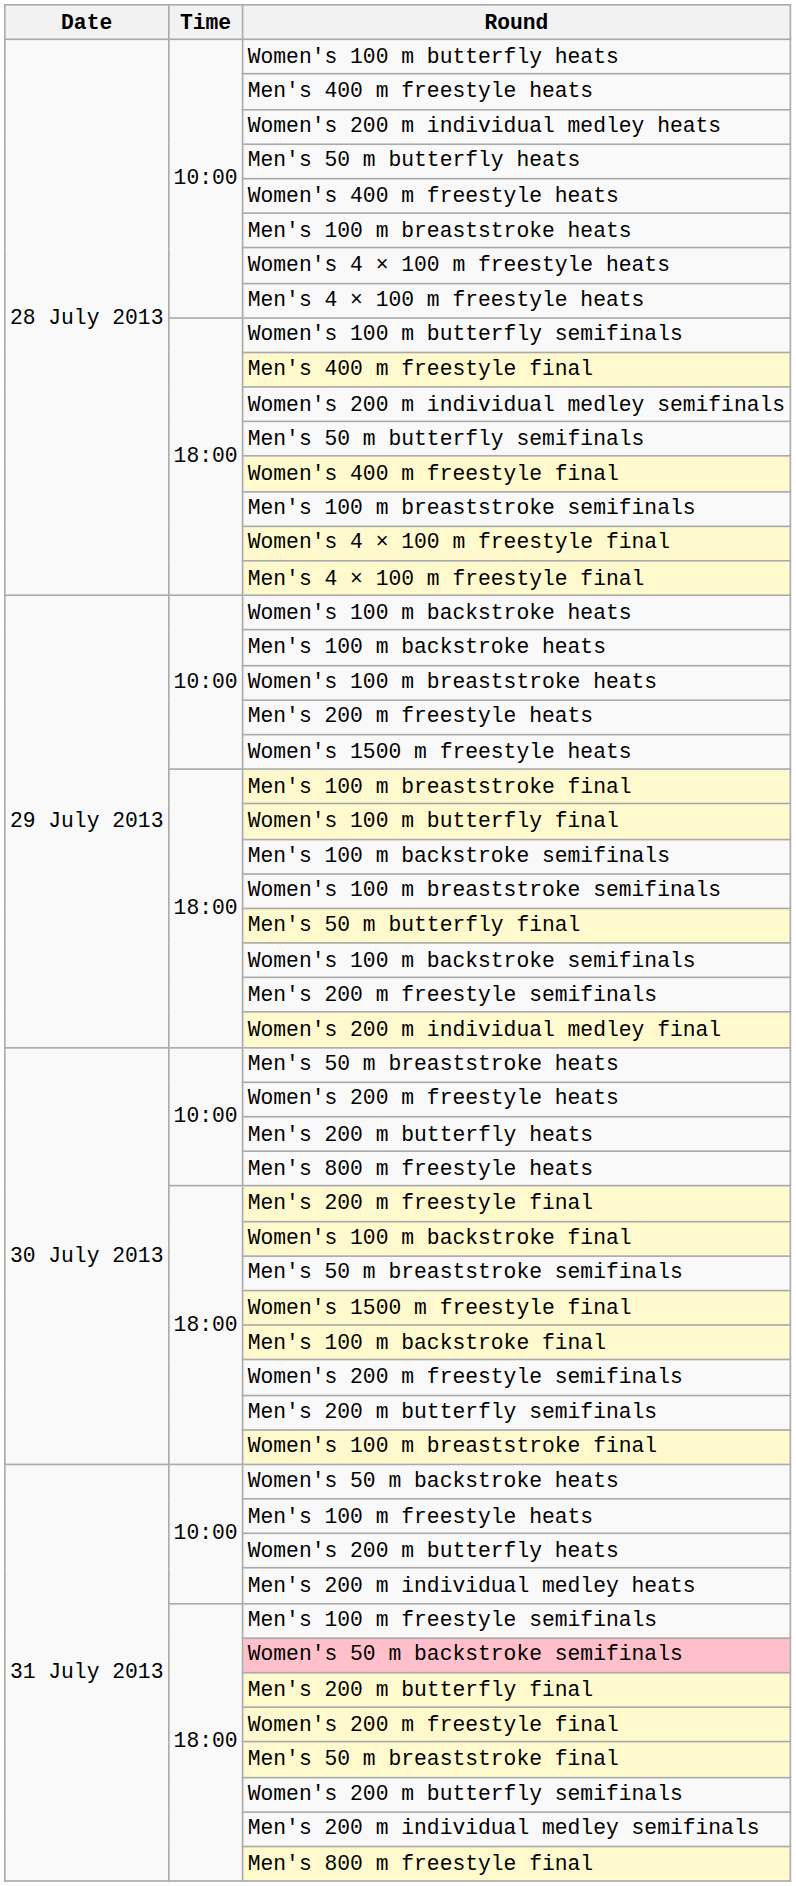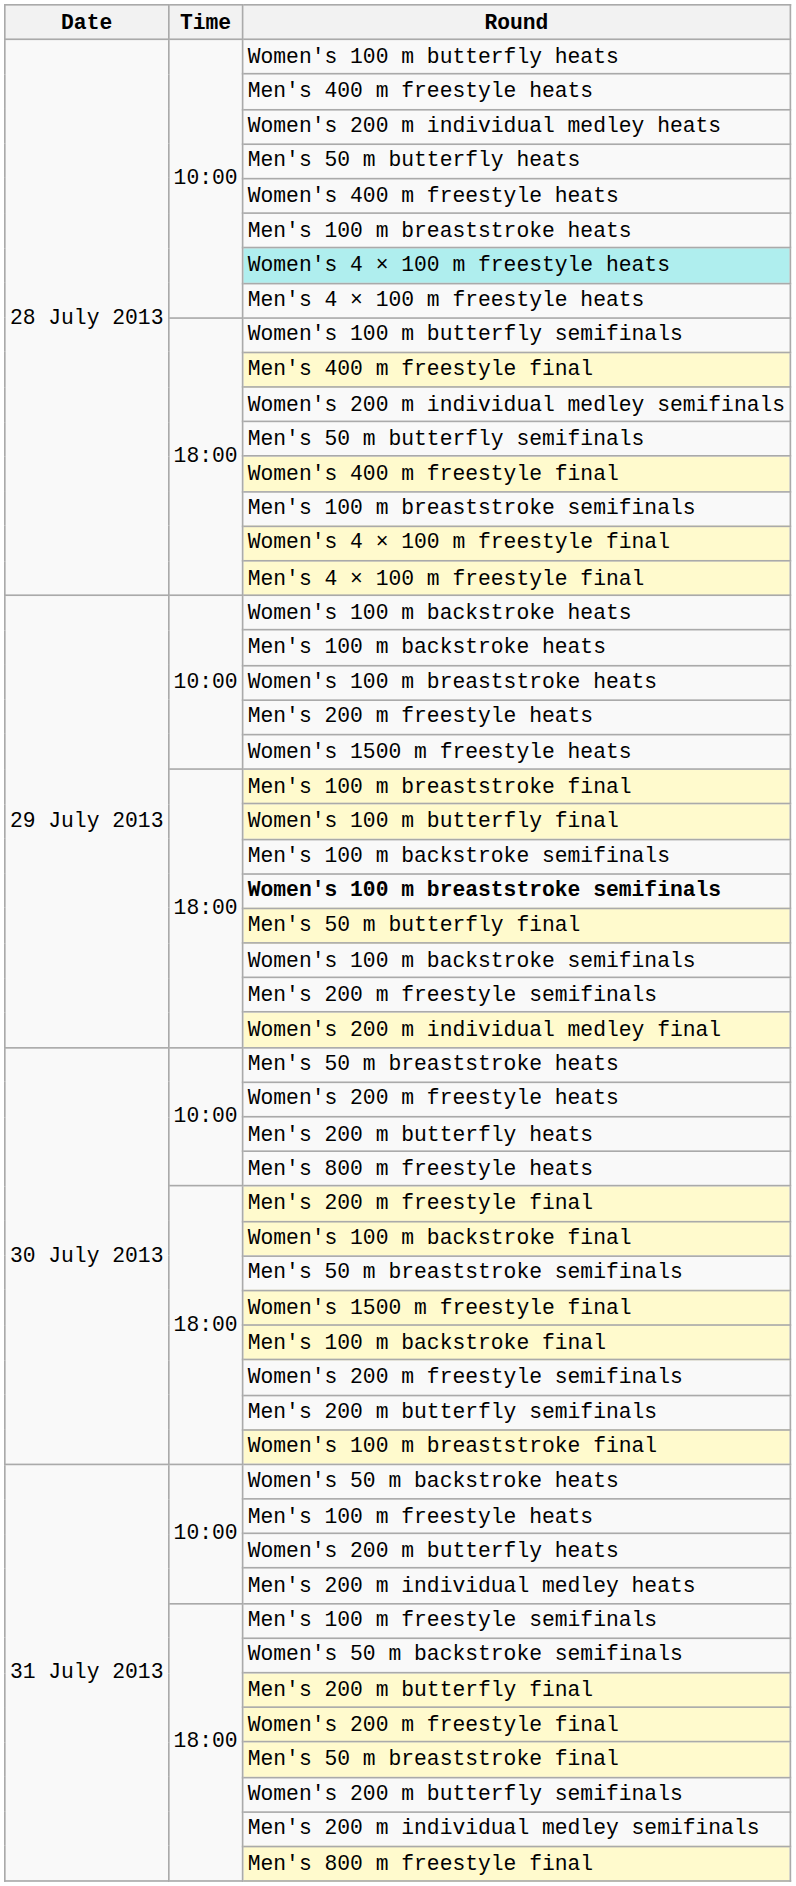Women's 4 × 100 m freestyle heats | Round: no background -> paleturquoise background
Women's 100 m breaststroke semifinals | Round: normal -> bold
Women's 50 m backstroke semifinals | Round: pink background -> no background
